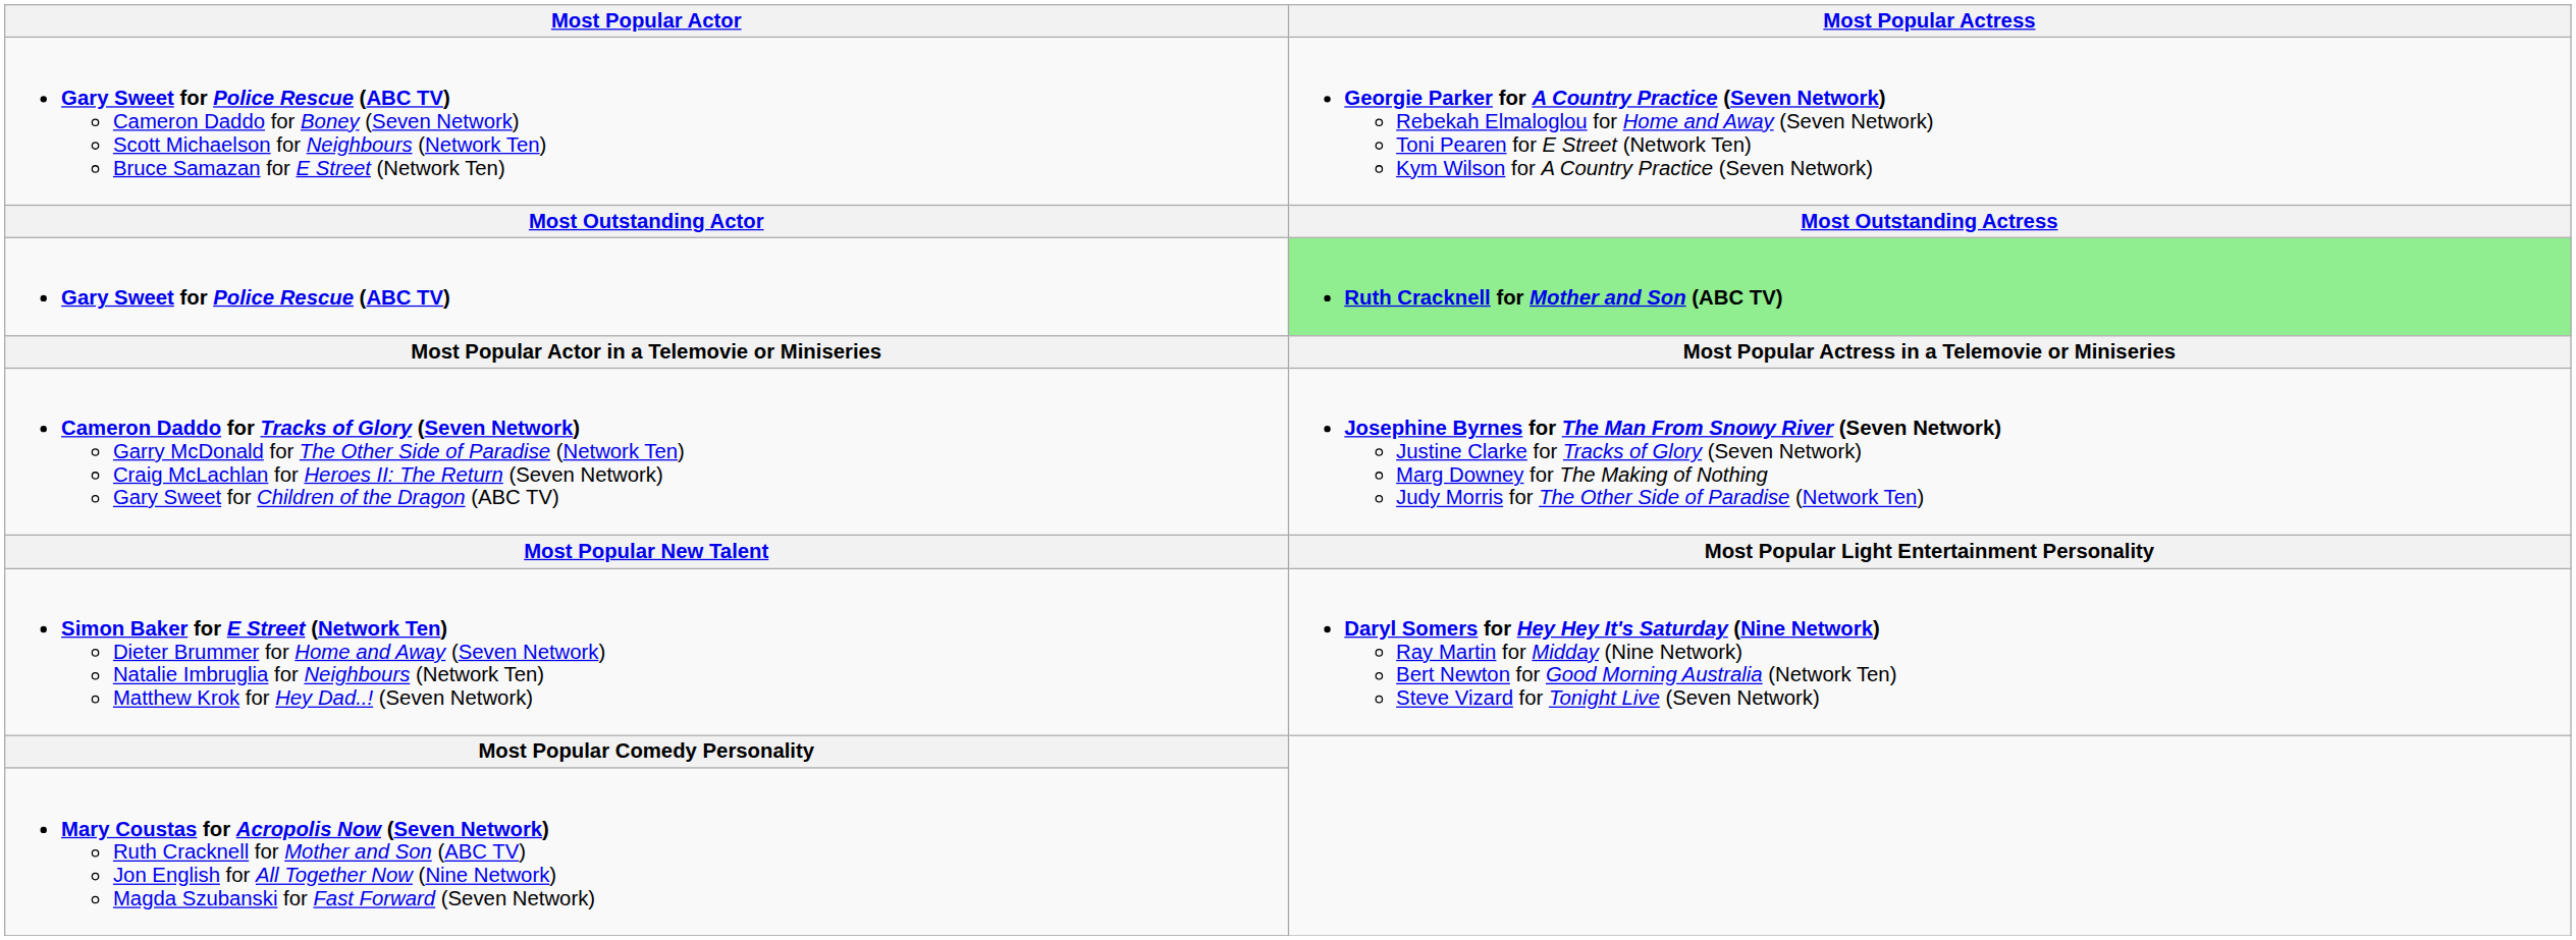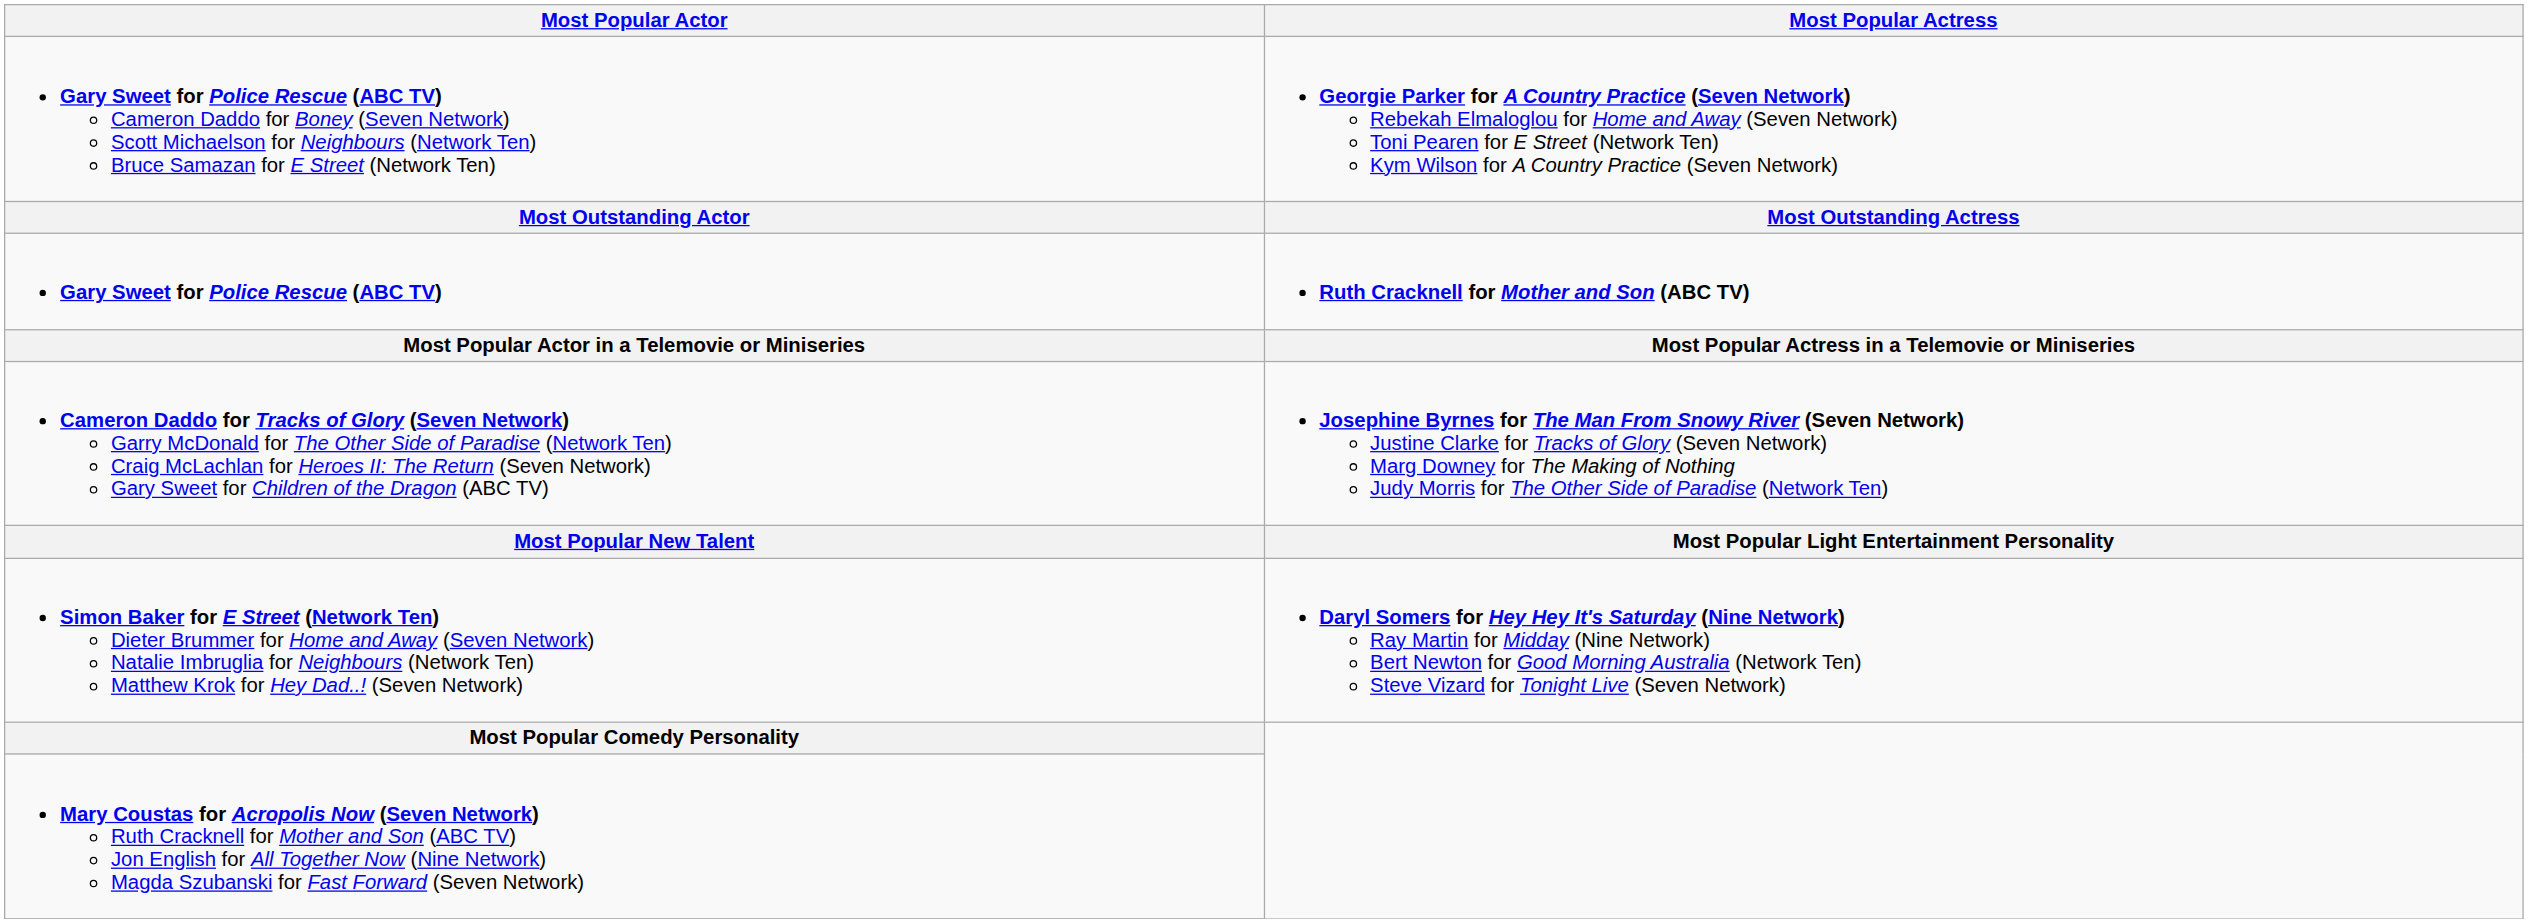Gary Sweet for Police Rescue (ABC TV) | Most Popular Actress: lightgreen background -> no background
